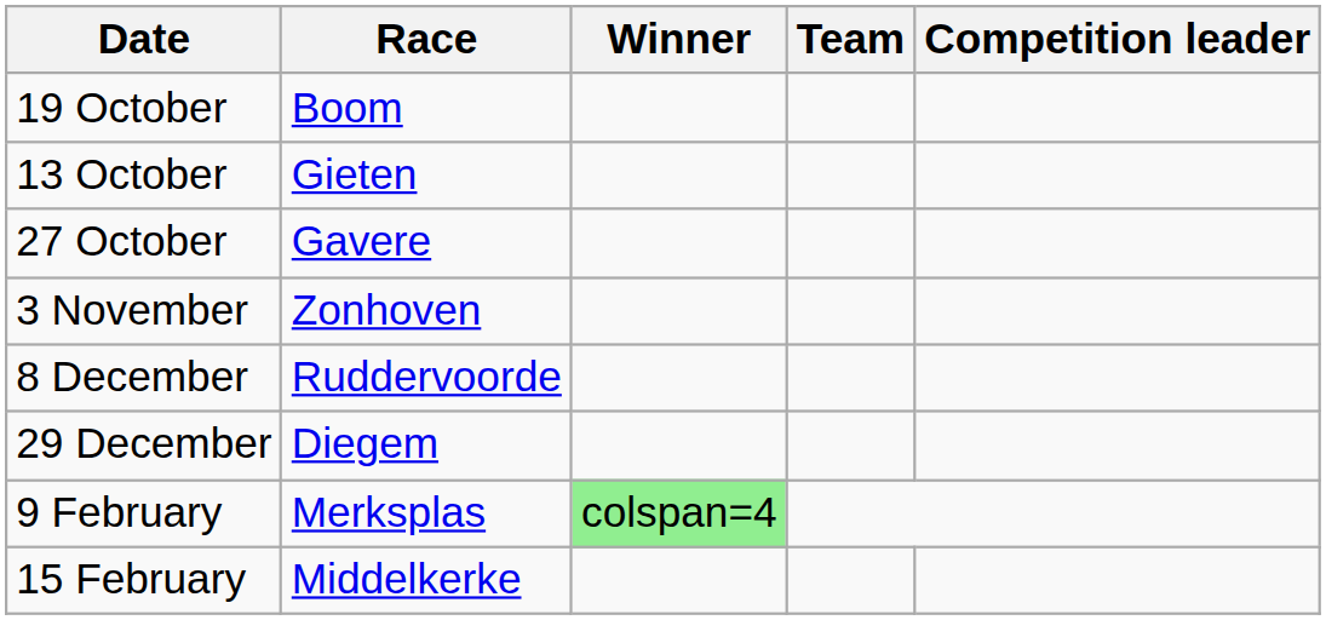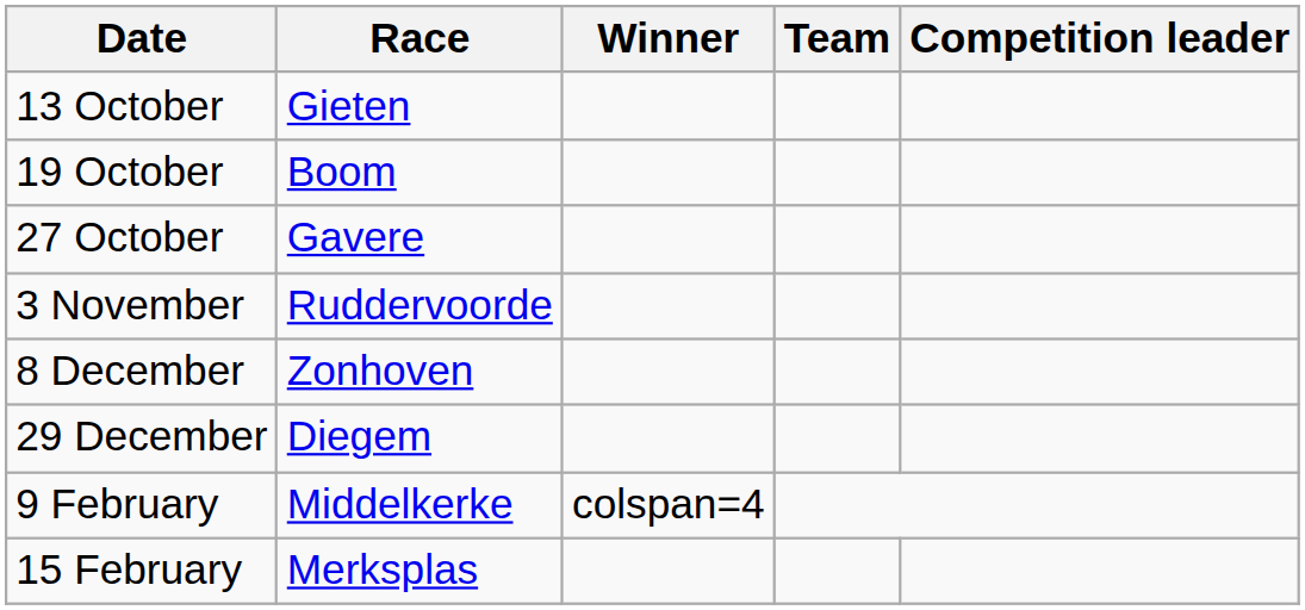rows swapped: 13 October <-> 19 October
3 November | Race: Zonhoven -> Ruddervoorde
8 December | Race: Ruddervoorde -> Zonhoven
9 February | Race: Merksplas -> Middelkerke
9 February | Winner: lightgreen background -> no background
15 February | Race: Middelkerke -> Merksplas
